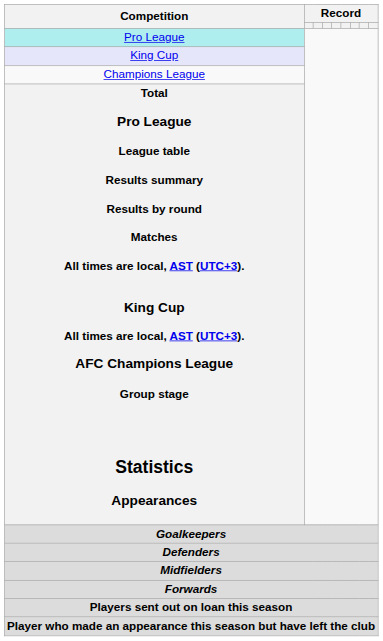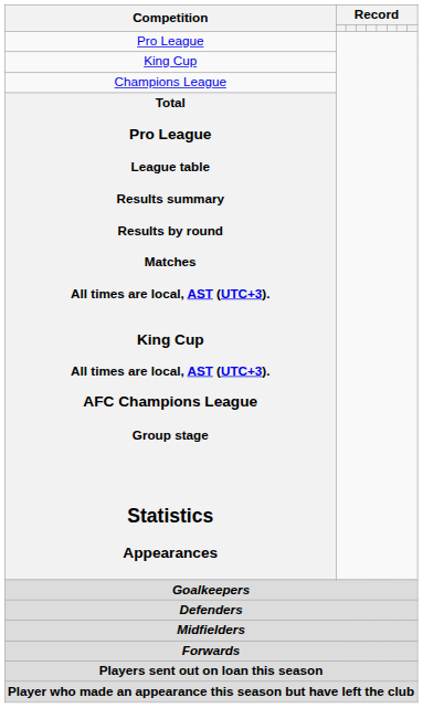Pro League | Competition: paleturquoise background -> no background
King Cup | Competition: lavender background -> no background
